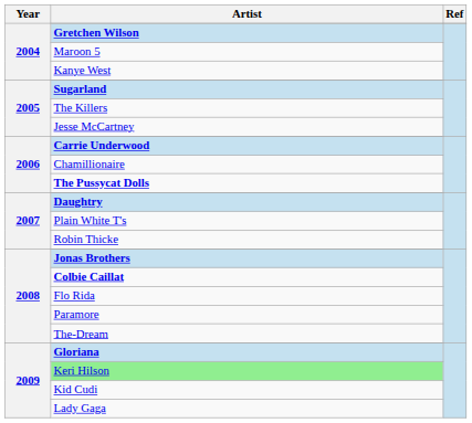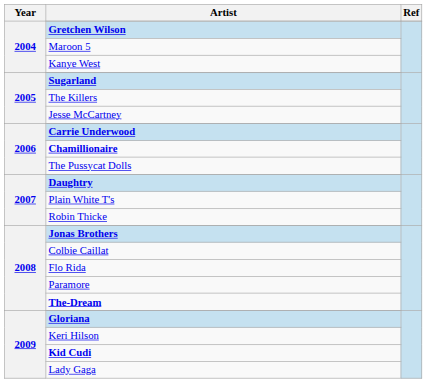Chamillionaire | Artist: normal -> bold
The Pussycat Dolls | Artist: bold -> normal
Colbie Caillat | Artist: bold -> normal
The-Dream | Artist: normal -> bold
Keri Hilson | Artist: lightgreen background -> no background
Kid Cudi | Artist: normal -> bold
